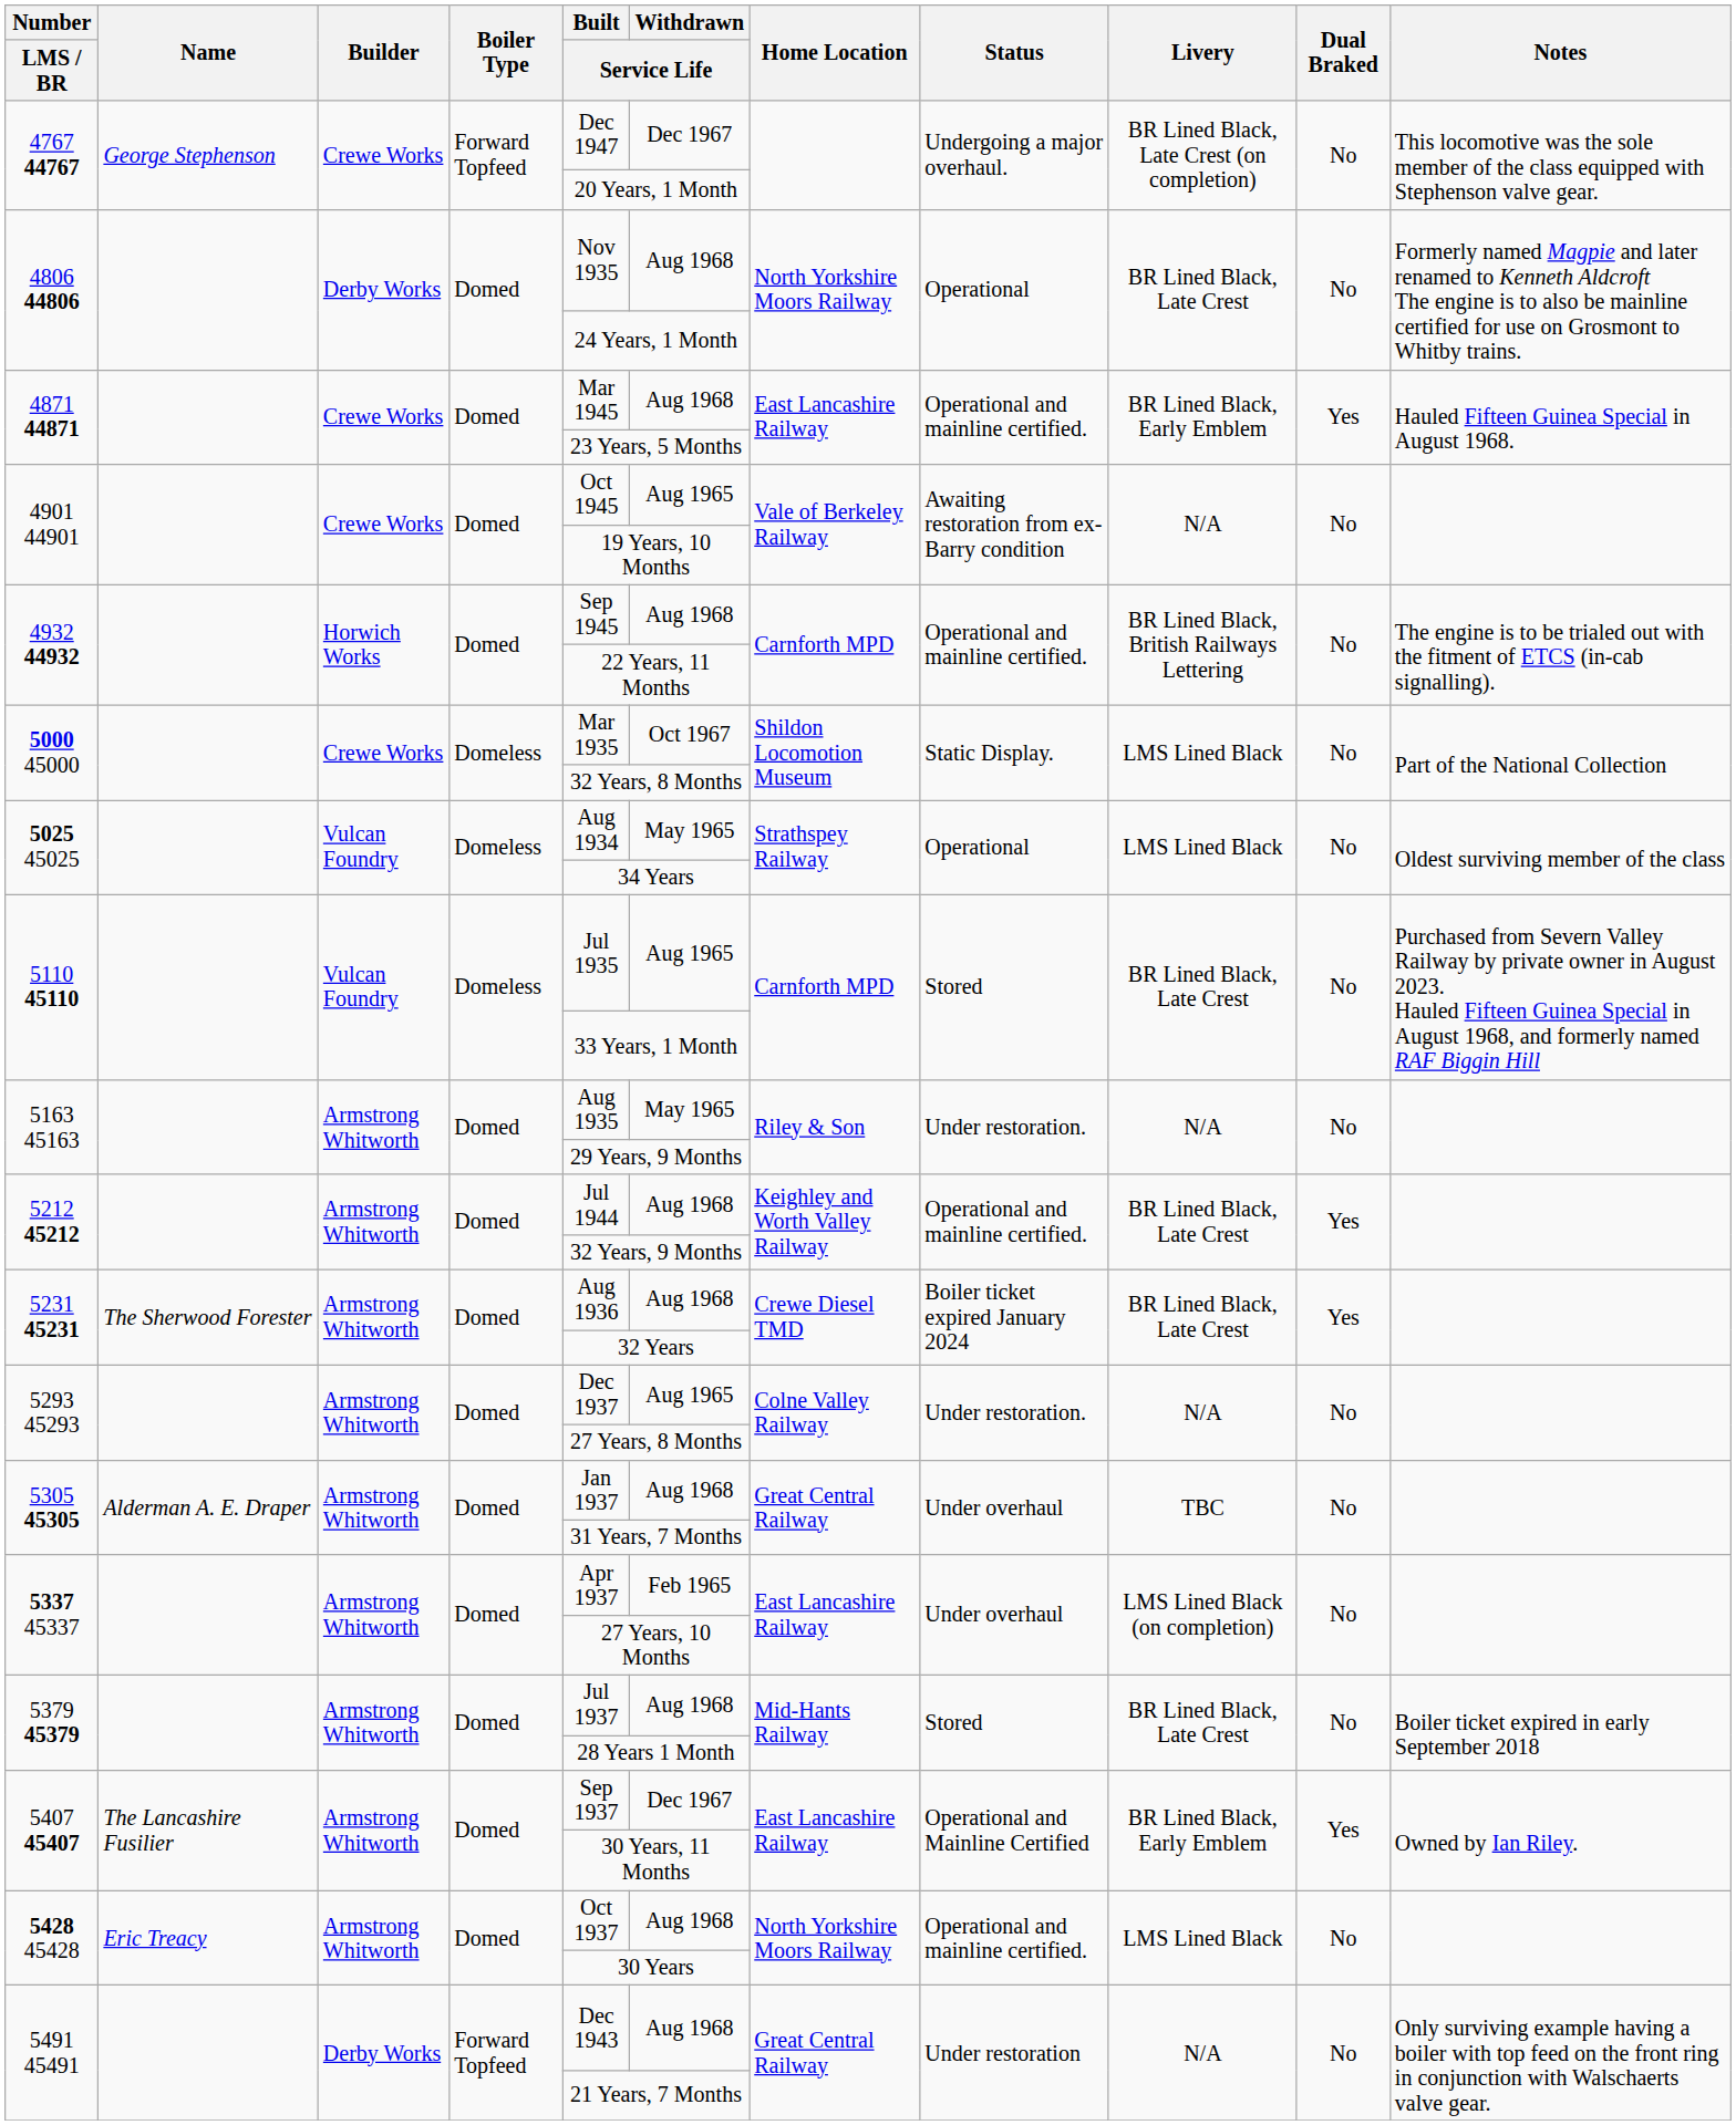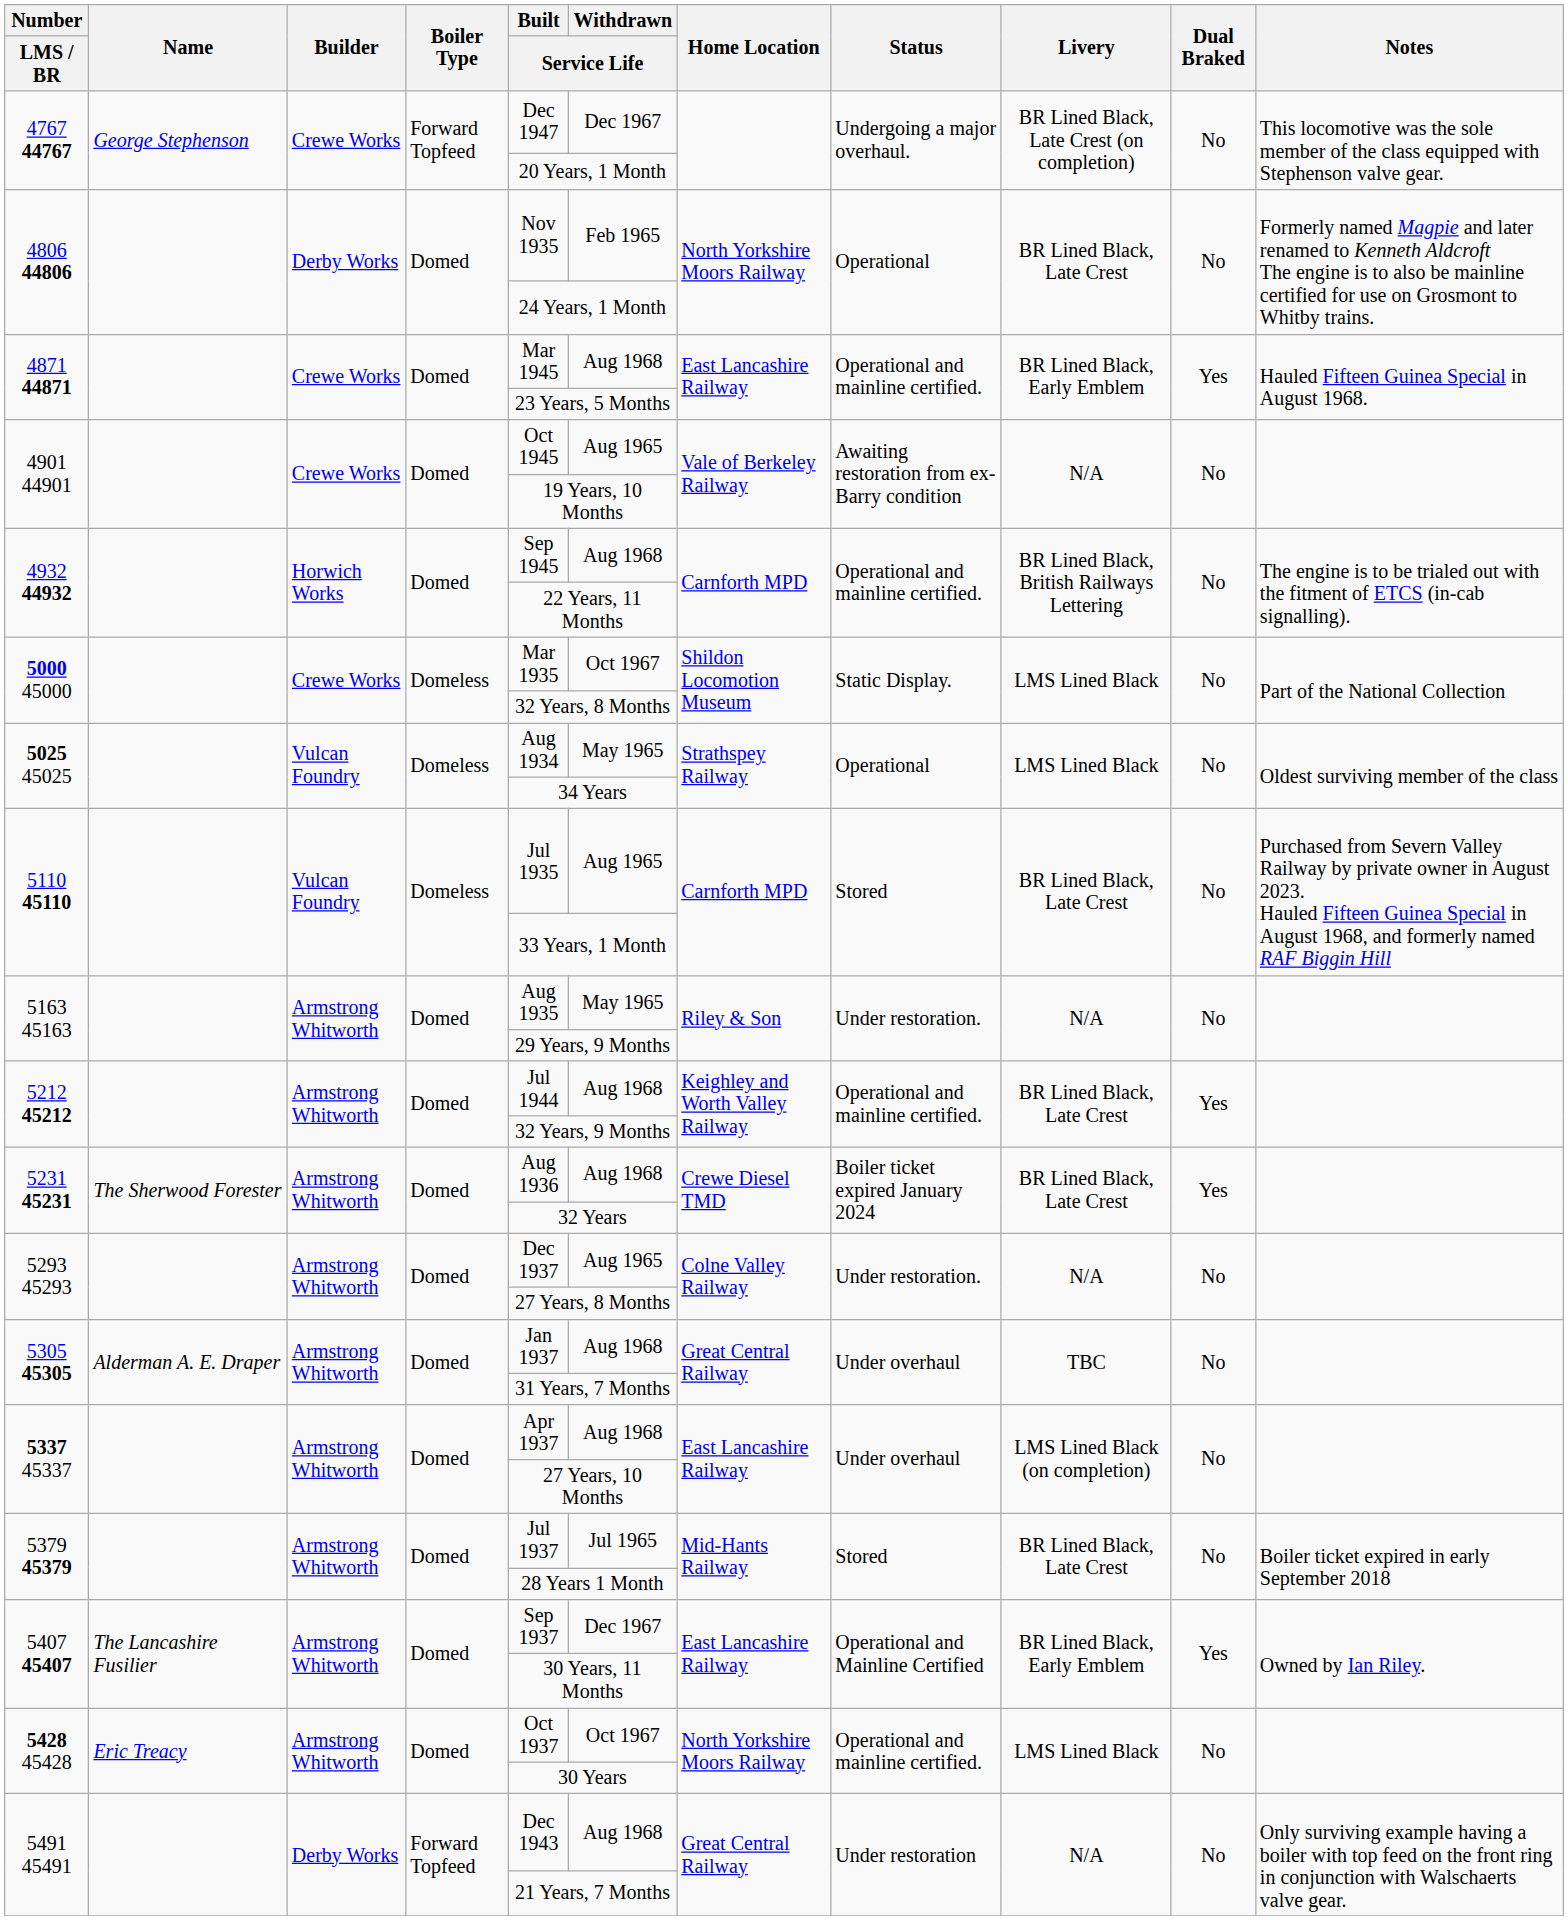row 5 | Withdrawn / Service Life: Aug 1968 -> Feb 1965
row 29 | Withdrawn / Service Life: Feb 1965 -> Aug 1968
row 31 | Withdrawn / Service Life: Aug 1968 -> Jul 1965
row 35 | Withdrawn / Service Life: Aug 1968 -> Oct 1967
